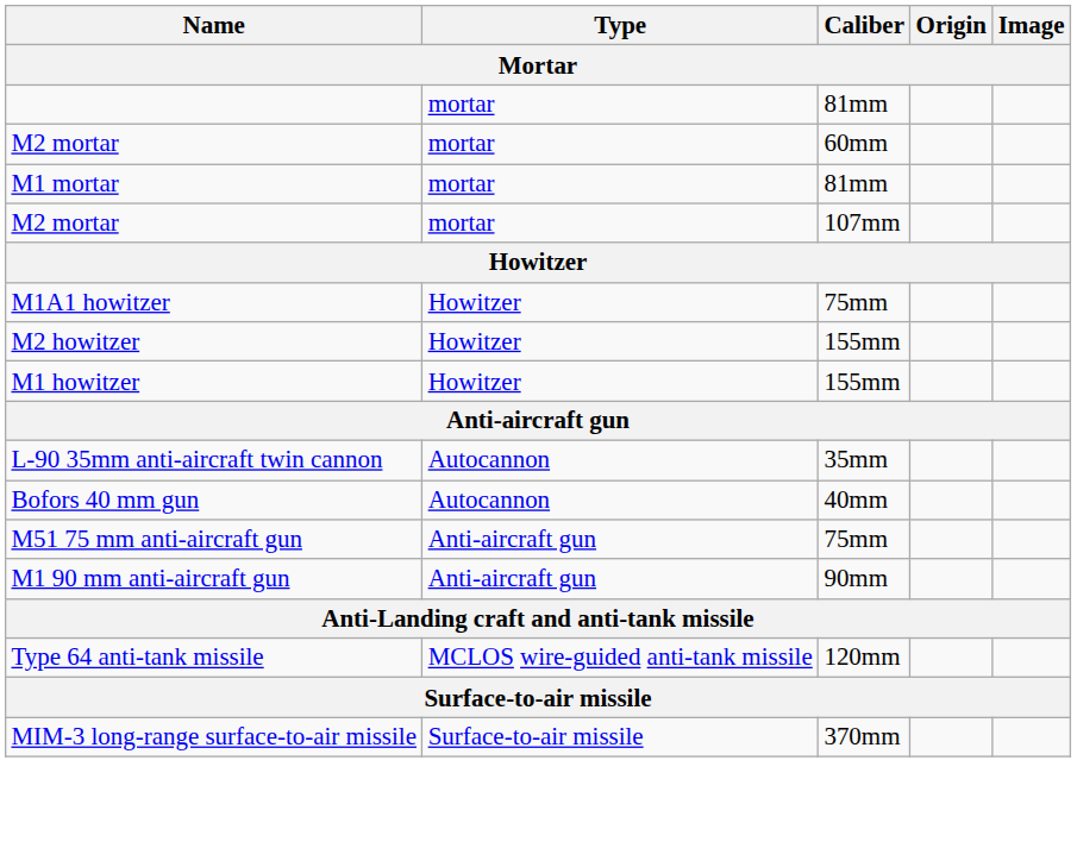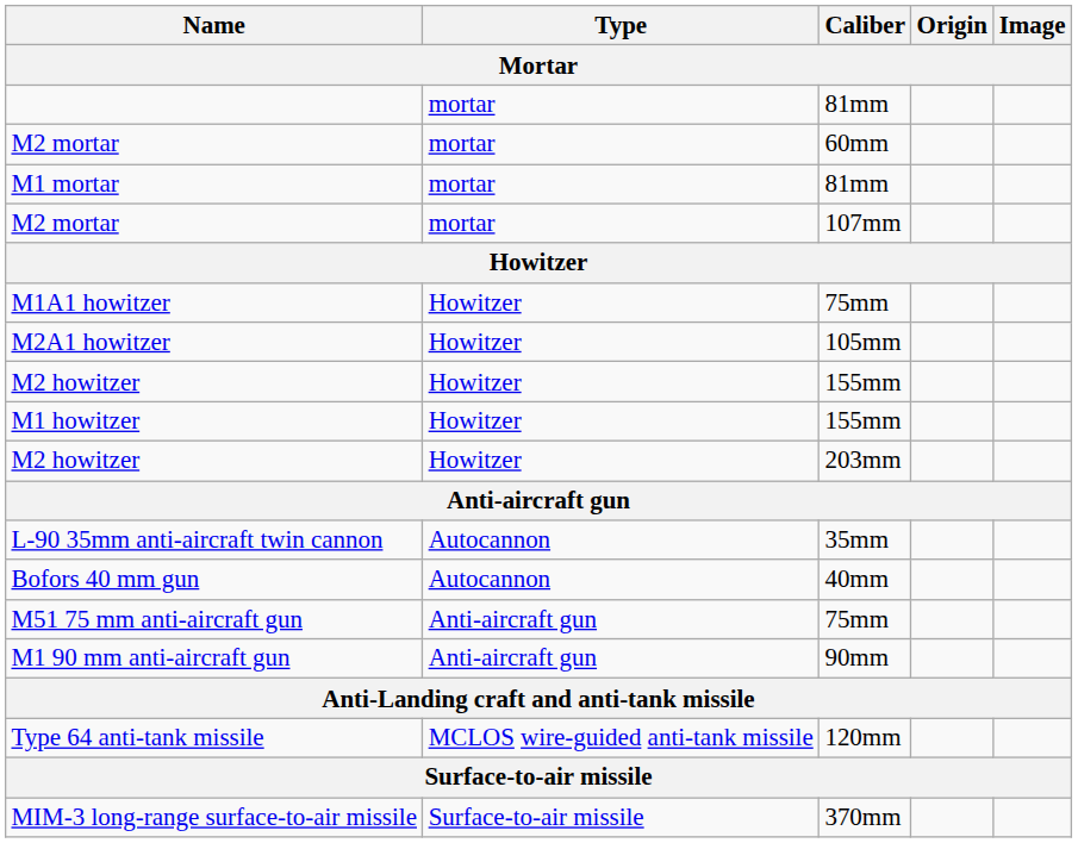+ row: M2A1 howitzer | Howitzer | 105mm
+ row: M2 howitzer | Howitzer | 203mm
